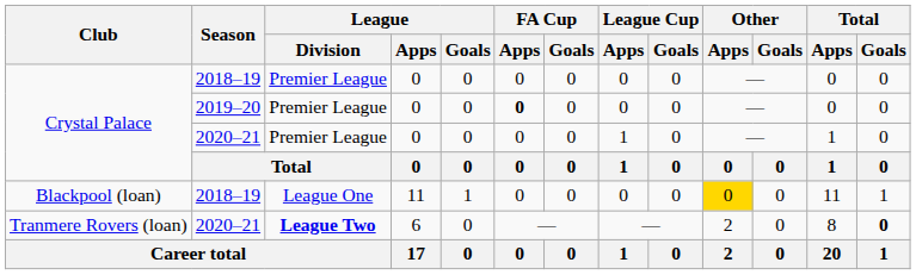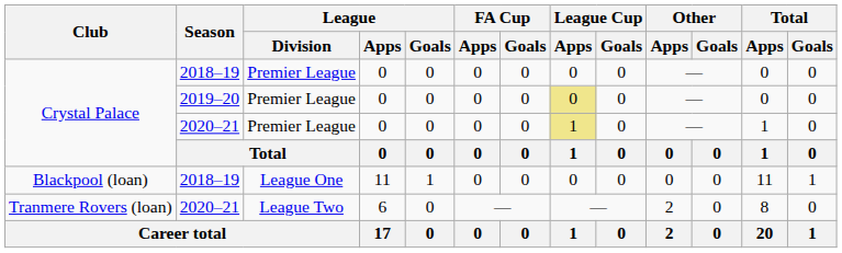Crystal Palace / 2019–20 | FA Cup / Apps: bold -> normal
Crystal Palace / 2019–20 | League Cup / Apps: no background -> khaki background
Crystal Palace / 2020–21 | League Cup / Apps: no background -> khaki background
Blackpool (loan) | Other / Apps: gold background -> no background
Tranmere Rovers (loan) | League / Division: bold -> normal
Tranmere Rovers (loan) | Total / Goals: bold -> normal
